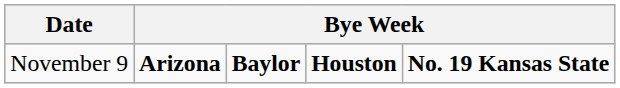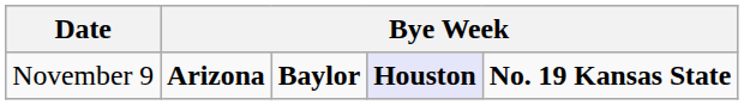November 9 | column 4: no background -> lavender background
